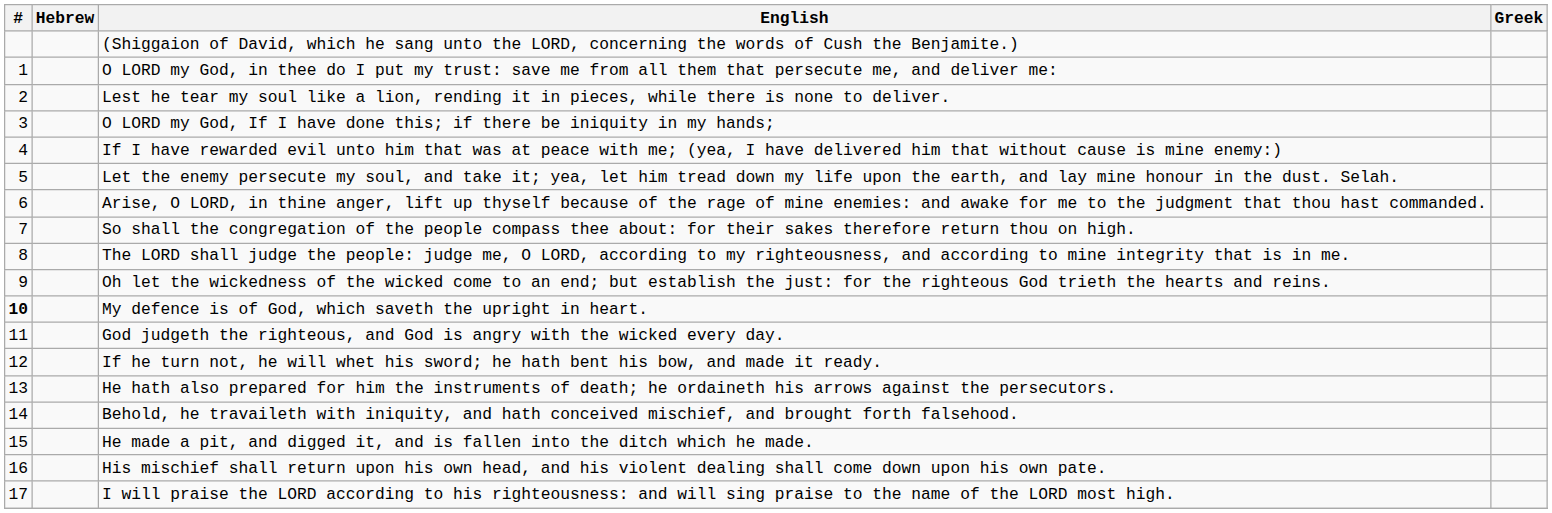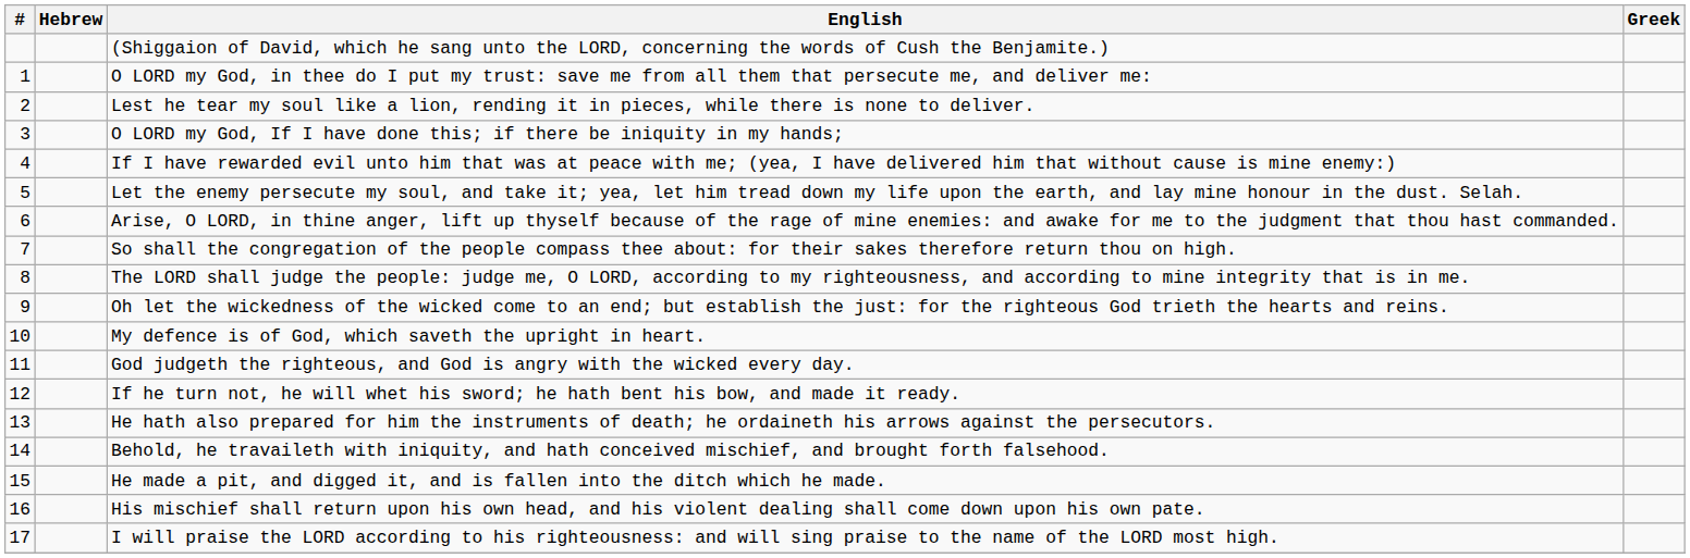My defence is of God, which saveth the upright in heart. | #: bold -> normal
